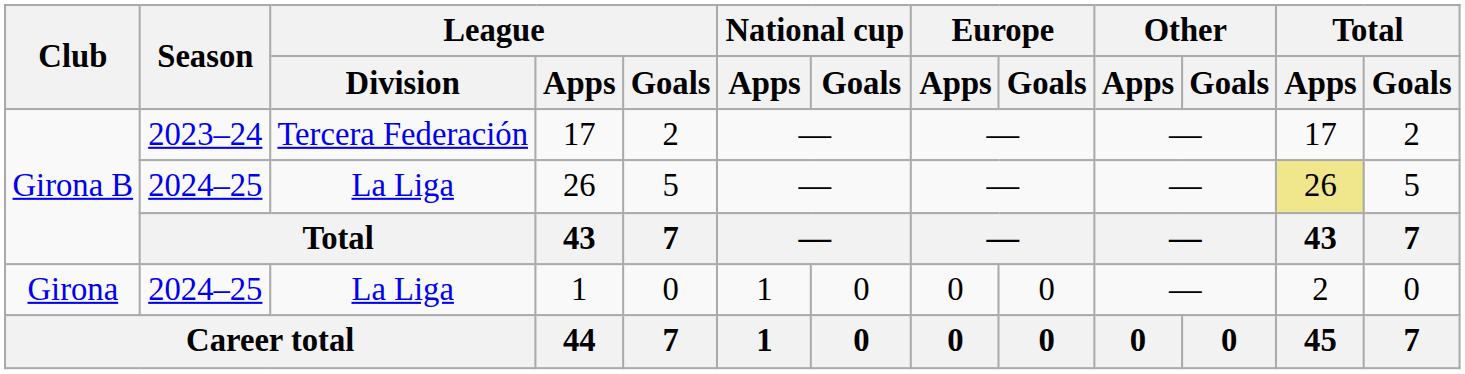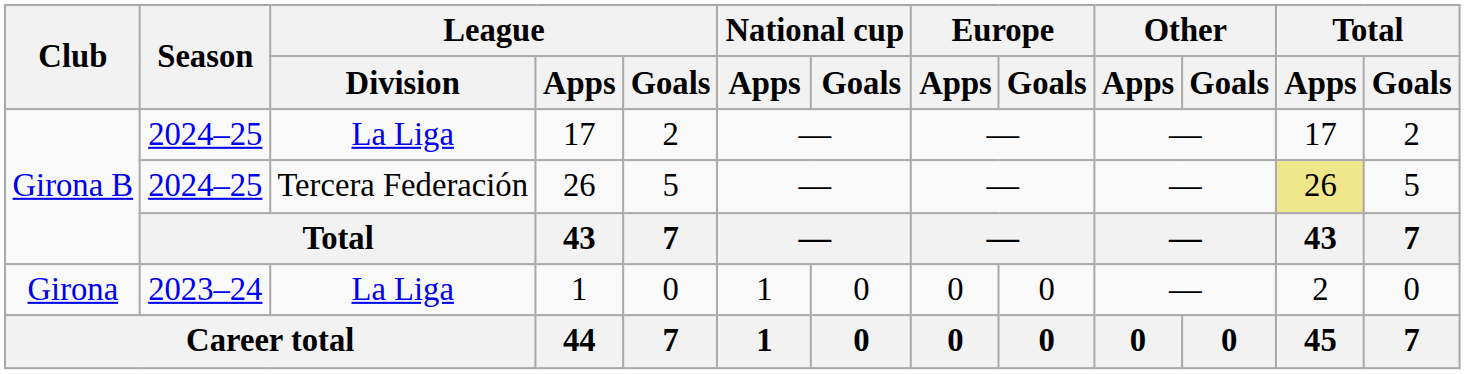row 3 | Season: 2023–24 -> 2024–25
row 3 | League / Division: Tercera Federación -> La Liga
row 4 | League / Division: La Liga -> Tercera Federación
row 6 | Season: 2024–25 -> 2023–24
